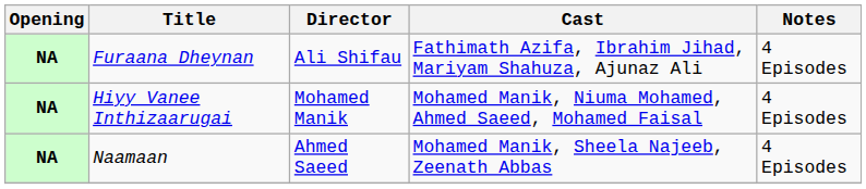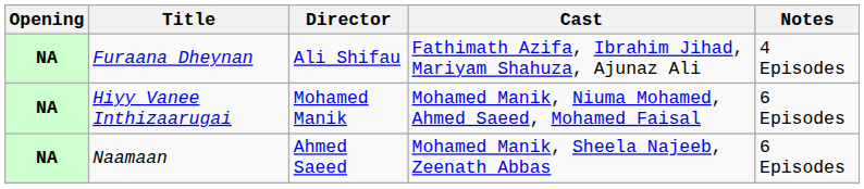Hiyy Vanee Inthizaarugai | Notes: 4 Episodes -> 6 Episodes
Naamaan | Notes: 4 Episodes -> 6 Episodes
